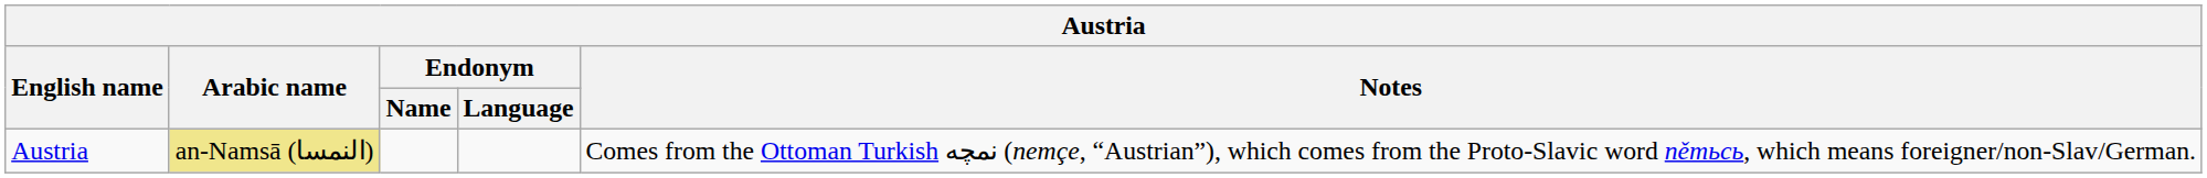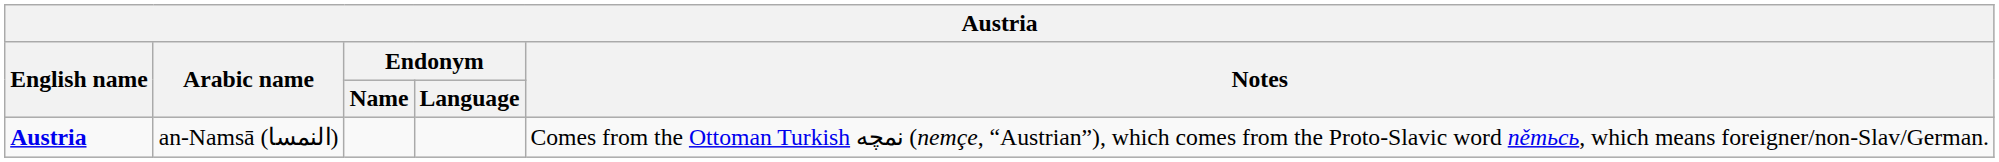row 4 | English name: normal -> bold
row 4 | Arabic name: khaki background -> no background
